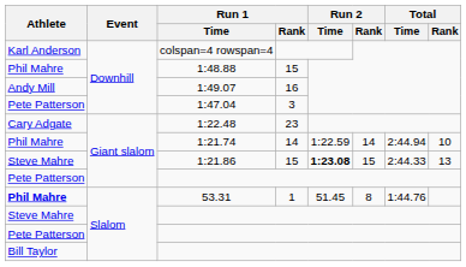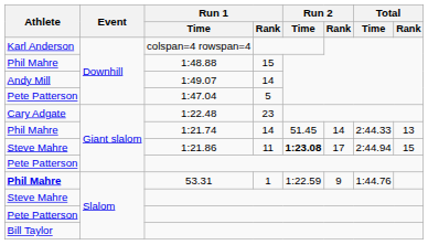1:49.07 | Run 1 / Rank: 16 -> 14
1:47.04 | Run 1 / Rank: 3 -> 5
1:21.74 | Run 2 / Time: 1:22.59 -> 51.45
1:21.74 | Total / Time: 2:44.94 -> 2:44.33
1:21.74 | Total / Rank: 10 -> 13
1:21.86 | Run 1 / Rank: 15 -> 11
1:21.86 | Run 2 / Rank: 15 -> 17
1:21.86 | Total / Time: 2:44.33 -> 2:44.94
1:21.86 | Total / Rank: 13 -> 15
53.31 | Run 2 / Time: 51.45 -> 1:22.59
53.31 | Run 2 / Rank: 8 -> 9
